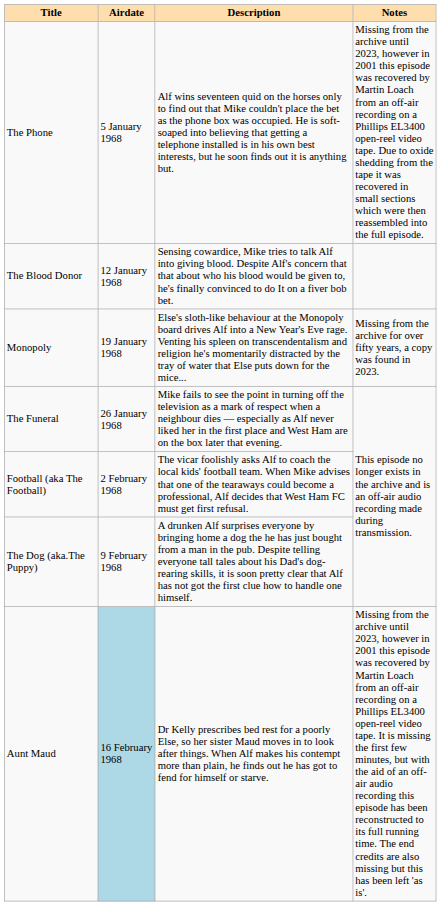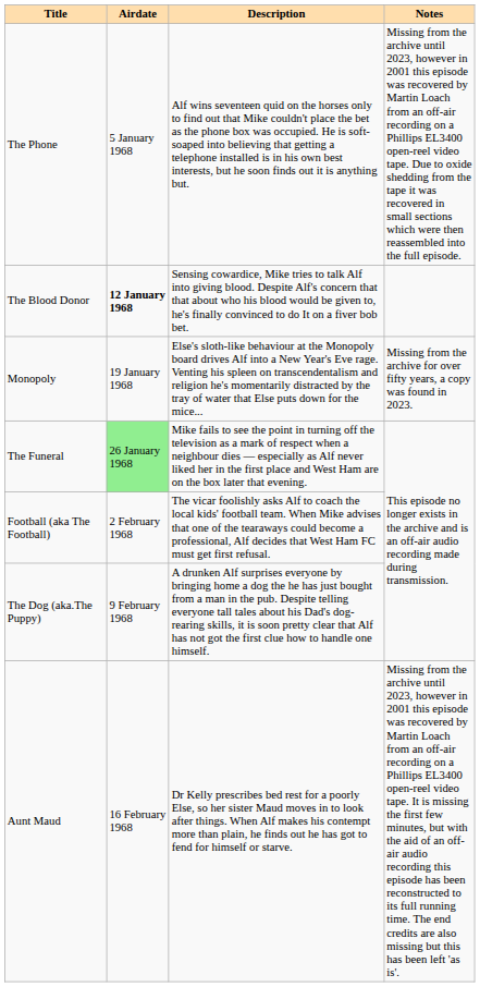The Blood Donor | Airdate: normal -> bold
The Funeral | Airdate: no background -> lightgreen background
Aunt Maud | Airdate: lightblue background -> no background
